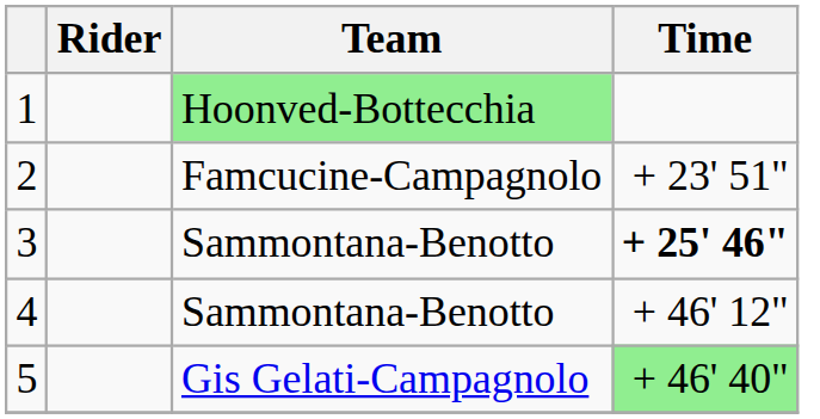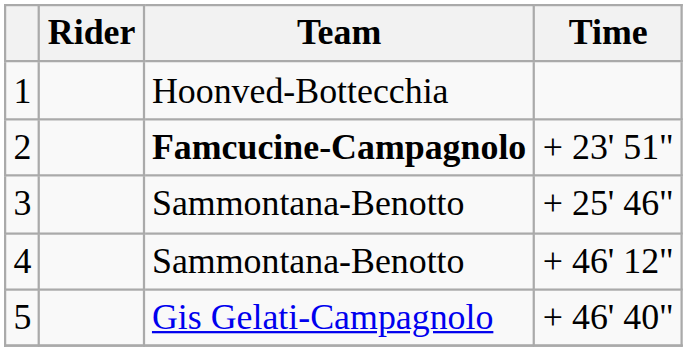1 | Team: lightgreen background -> no background
2 | Team: normal -> bold
3 | Time: bold -> normal
5 | Time: lightgreen background -> no background
